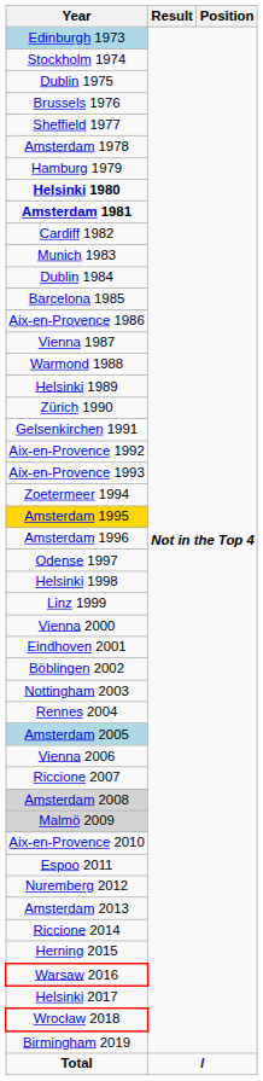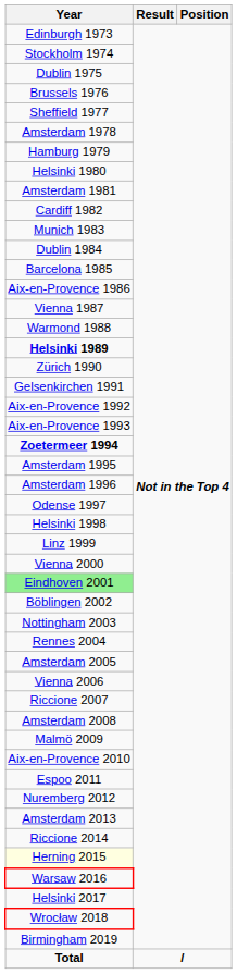Edinburgh 1973 | Year: lightblue background -> no background
Helsinki 1980 | Year: bold -> normal
Amsterdam 1981 | Year: bold -> normal
Helsinki 1989 | Year: normal -> bold
Zoetermeer 1994 | Year: normal -> bold
Amsterdam 1995 | Year: gold background -> no background
Eindhoven 2001 | Year: no background -> lightgreen background
Amsterdam 2005 | Year: lightblue background -> no background
Amsterdam 2008 | Year: lightgrey background -> no background
Malmö 2009 | Year: lightgrey background -> no background
Herning 2015 | Year: no background -> lightyellow background
